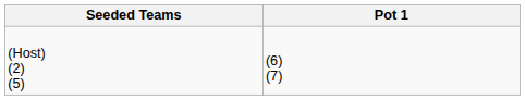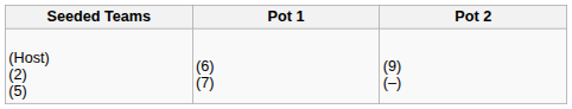+ column: Pot 2 | (9) (–)
